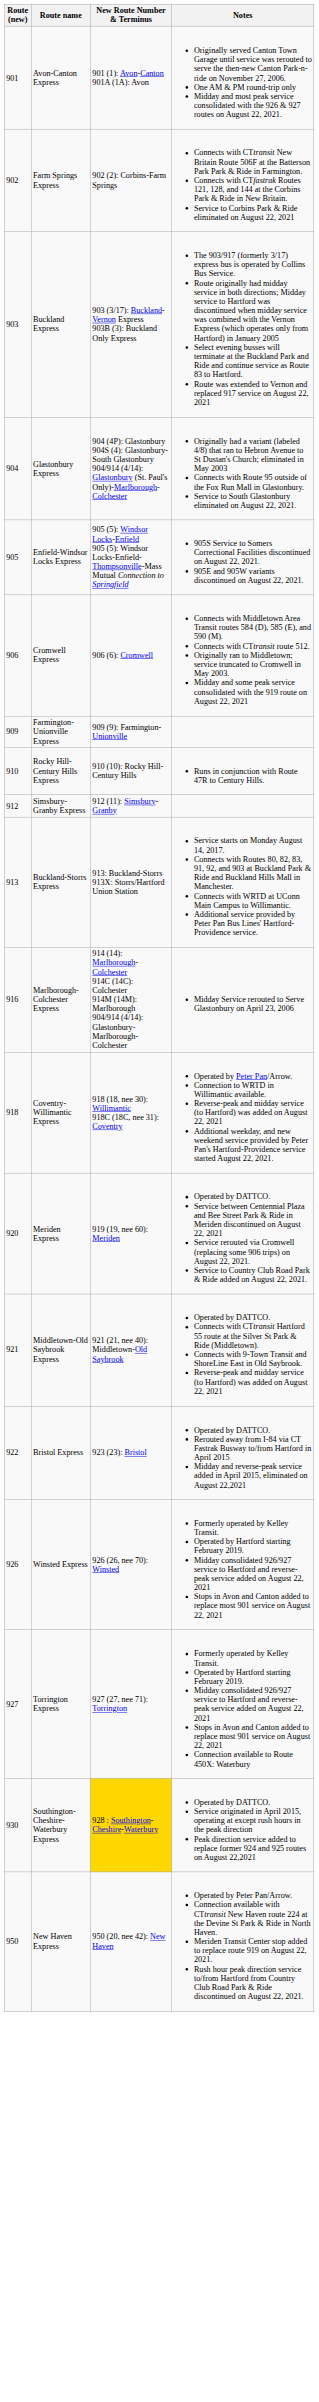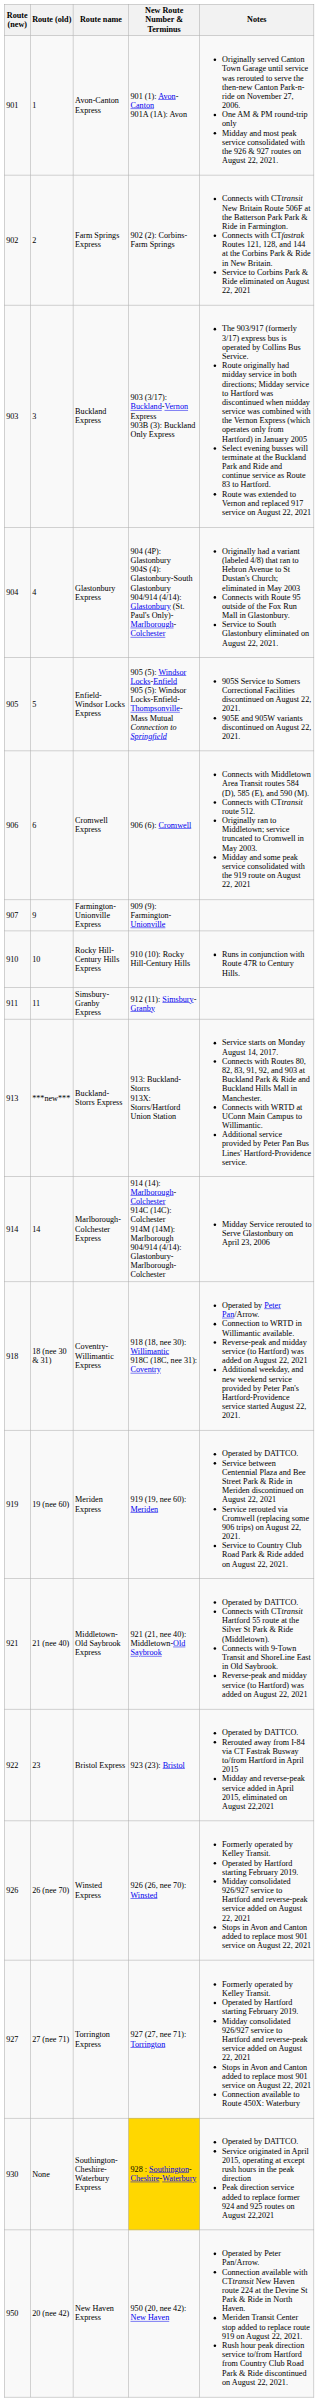+ column: Route (old) | 1 | 2 | 3 | 4 | 5 | 6 | 9 | 10 | 11 | ***new*** | 14 | 18 (nee 30 & 31) | 19 (nee 60) | 21 (nee 40) | 23 | 26 (nee 70) | 27 (nee 71) | None | 20 (nee 42)
Farmington-Unionville Express | Route (new): 909 -> 907
Simsbury-Granby Express | Route (new): 912 -> 911
Marlborough-Colchester Express | Route (new): 916 -> 914
Meriden Express | Route (new): 920 -> 919
